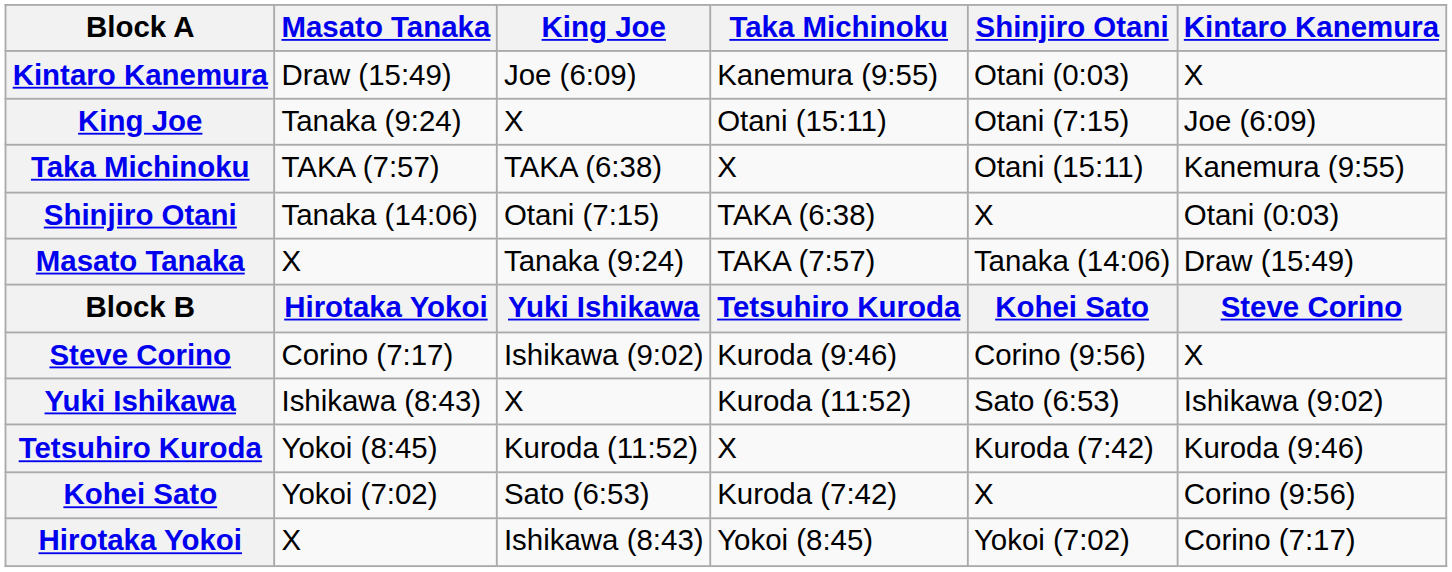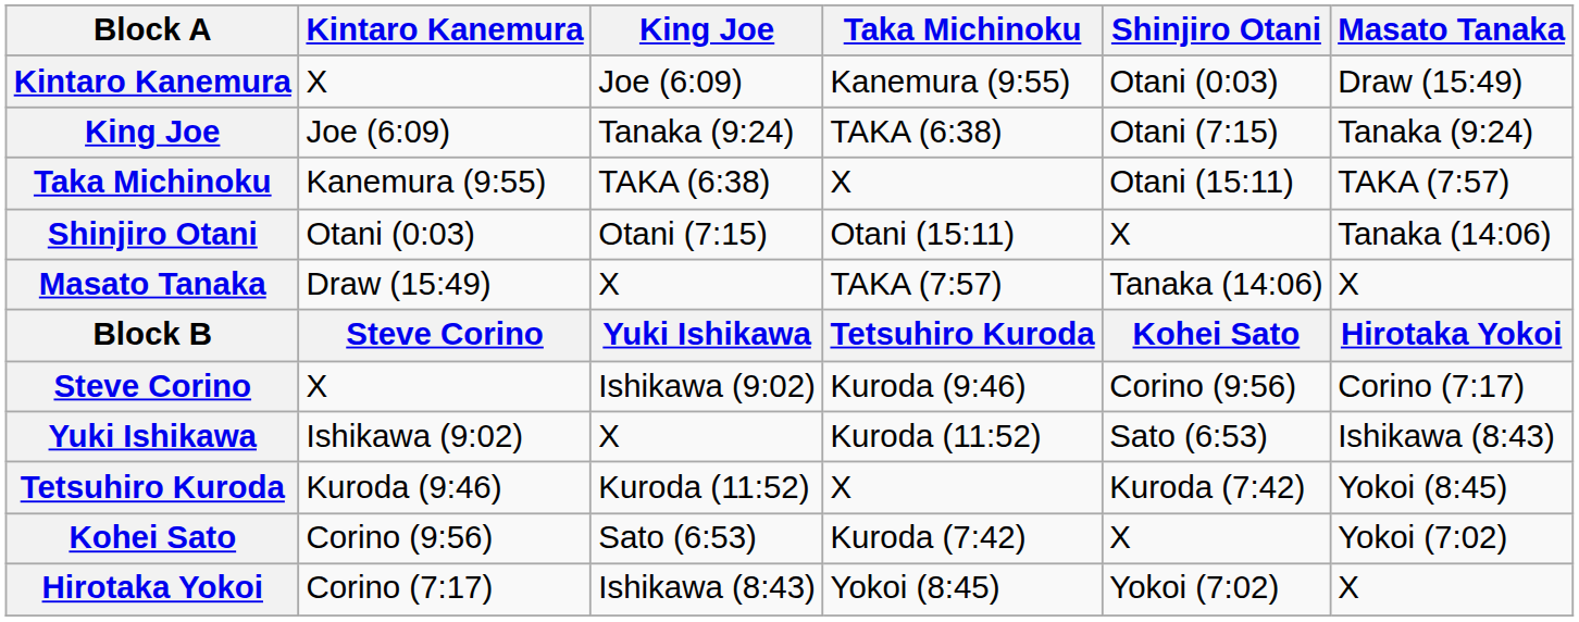columns swapped: Kintaro Kanemura <-> Masato Tanaka
row 3 | King Joe: X -> Tanaka (9:24)
row 3 | Taka Michinoku: Otani (15:11) -> TAKA (6:38)
row 5 | Taka Michinoku: TAKA (6:38) -> Otani (15:11)
row 6 | King Joe: Tanaka (9:24) -> X
